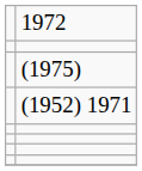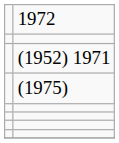row 3 | column 2: (1975) -> (1952) 1971
row 4 | column 2: (1952) 1971 -> (1975)
